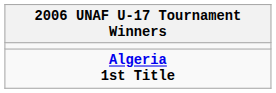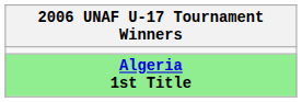row 3 | column 1: no background -> lightgreen background
